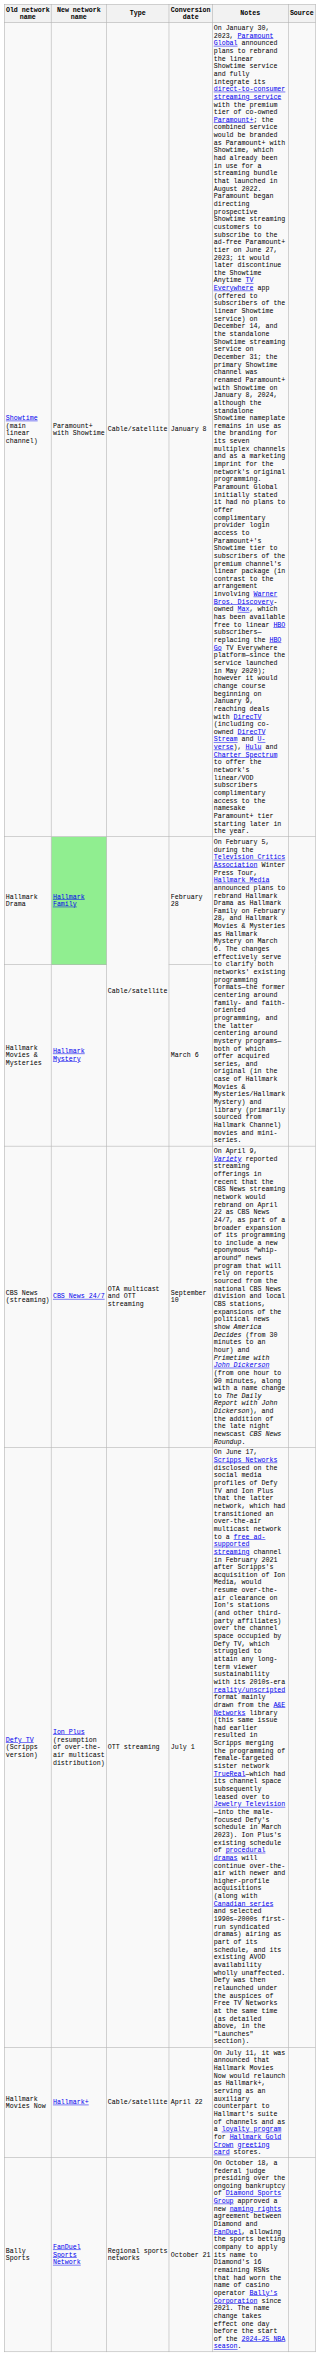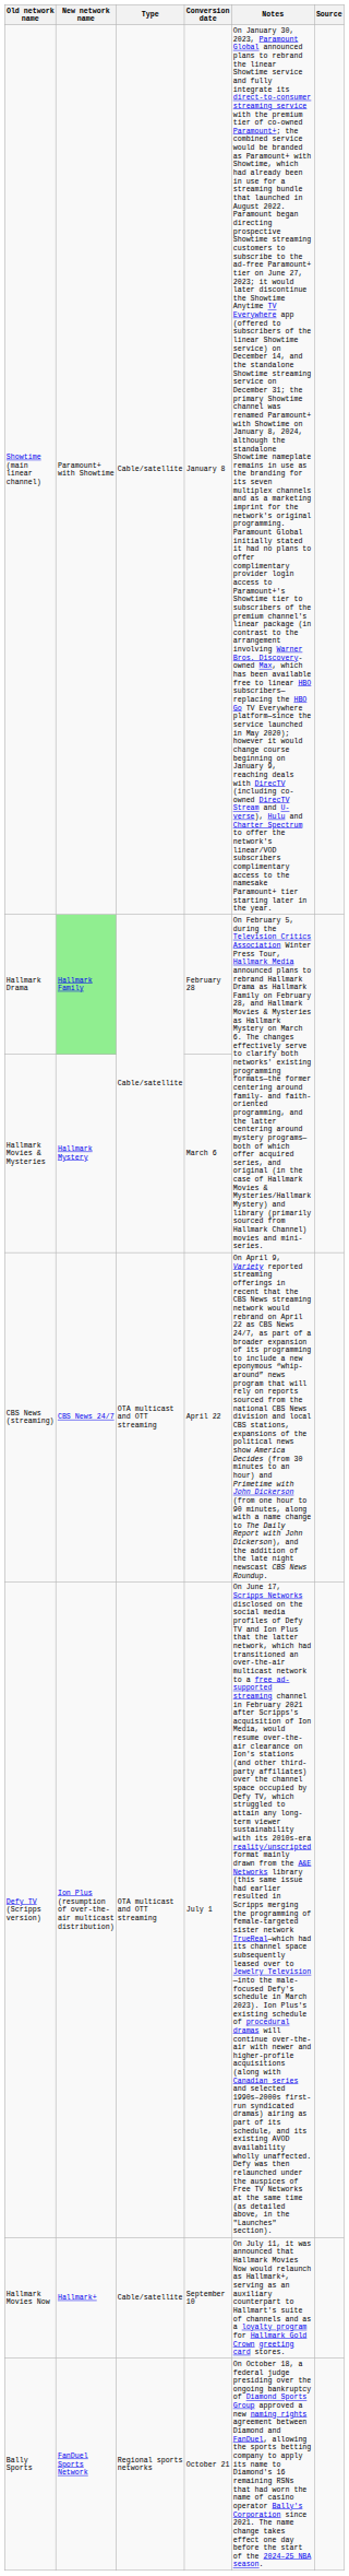CBS News (streaming) | Conversion date: September 10 -> April 22
Defy TV (Scripps version) | Type: OTT streaming -> OTA multicast and OTT streaming
Hallmark Movies Now | Conversion date: April 22 -> September 10
